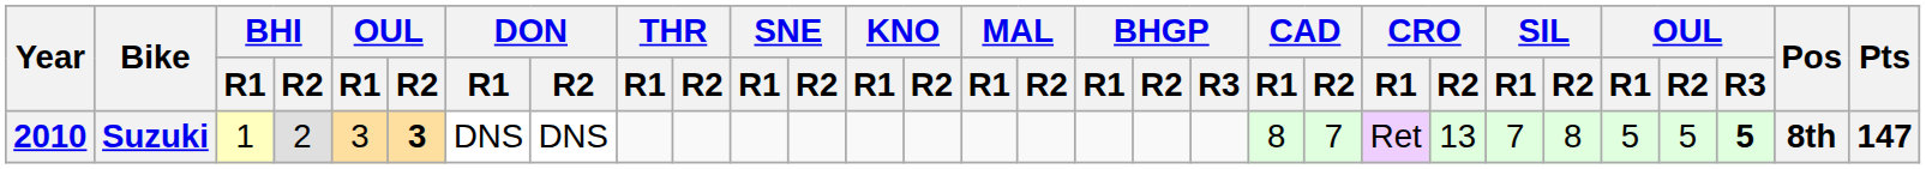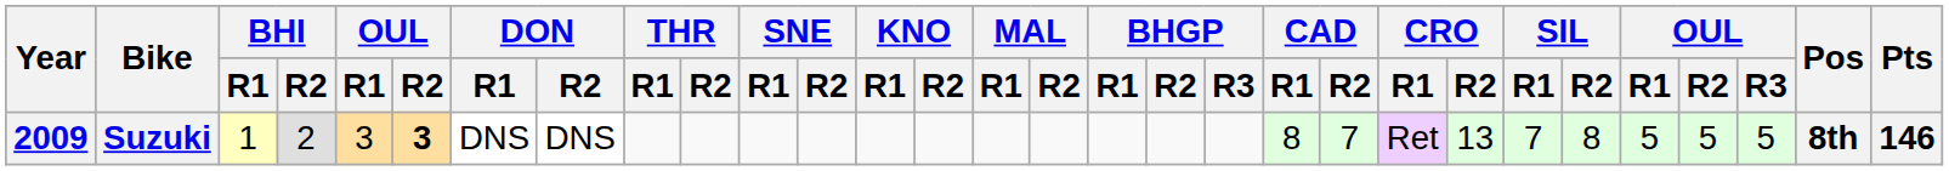Suzuki | Year: 2010 -> 2009
Suzuki | OUL / R3: bold -> normal
Suzuki | Pts: 147 -> 146
